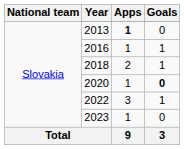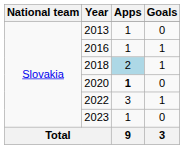2013 | Apps: bold -> normal
2018 | Apps: no background -> lightblue background
2020 | Apps: normal -> bold
2020 | Goals: bold -> normal
